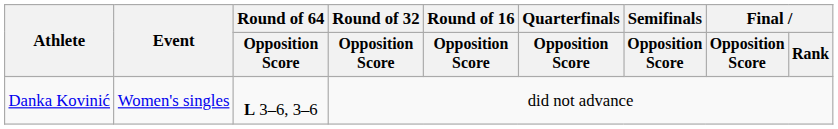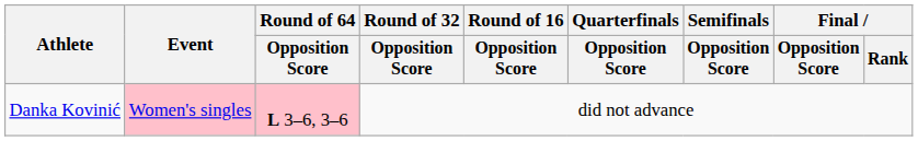Danka Kovinić | Event: no background -> pink background
Danka Kovinić | Round of 64 / Opposition Score: no background -> pink background
